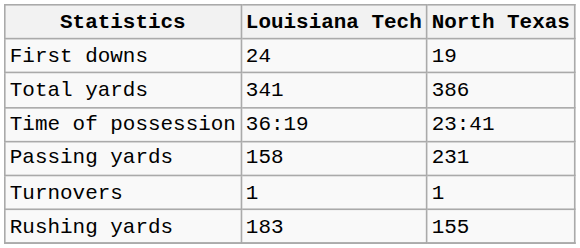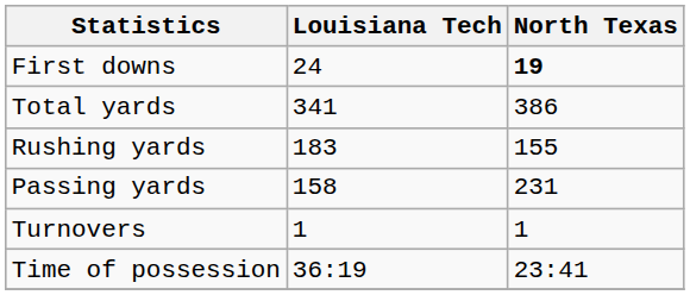First downs | North Texas: normal -> bold
rows swapped: Rushing yards <-> Time of possession
